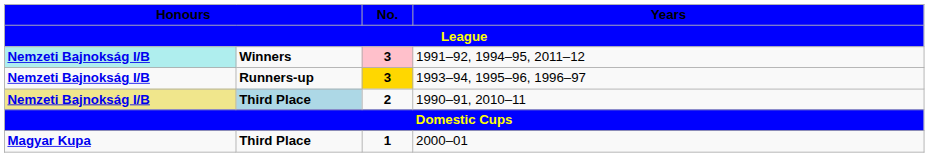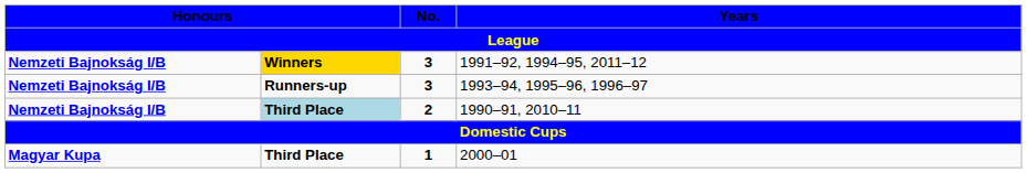1991–92, 1994–95, 2011–12 | column 1: paleturquoise background -> no background
1991–92, 1994–95, 2011–12 | column 2: no background -> gold background
1991–92, 1994–95, 2011–12 | No.: pink background -> no background
1993–94, 1995–96, 1996–97 | No.: gold background -> no background
1990–91, 2010–11 | column 1: khaki background -> no background
